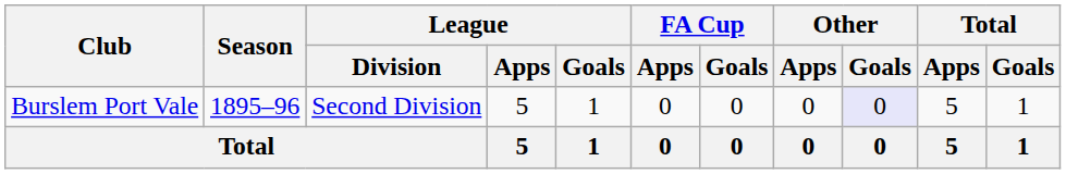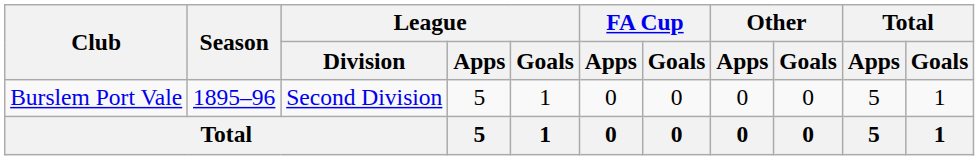Burslem Port Vale | Other / Goals: lavender background -> no background
